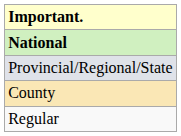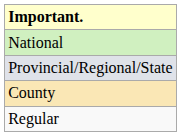row 2 | column 1: bold -> normal
